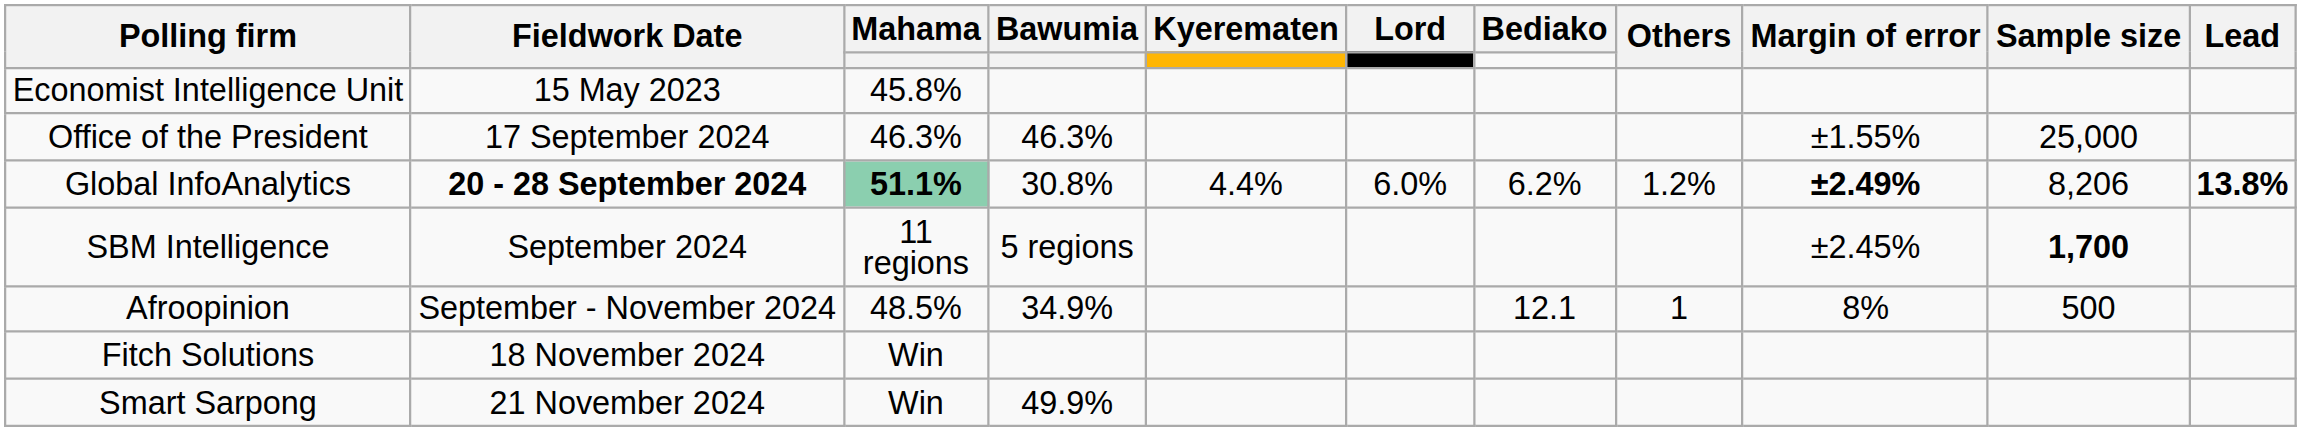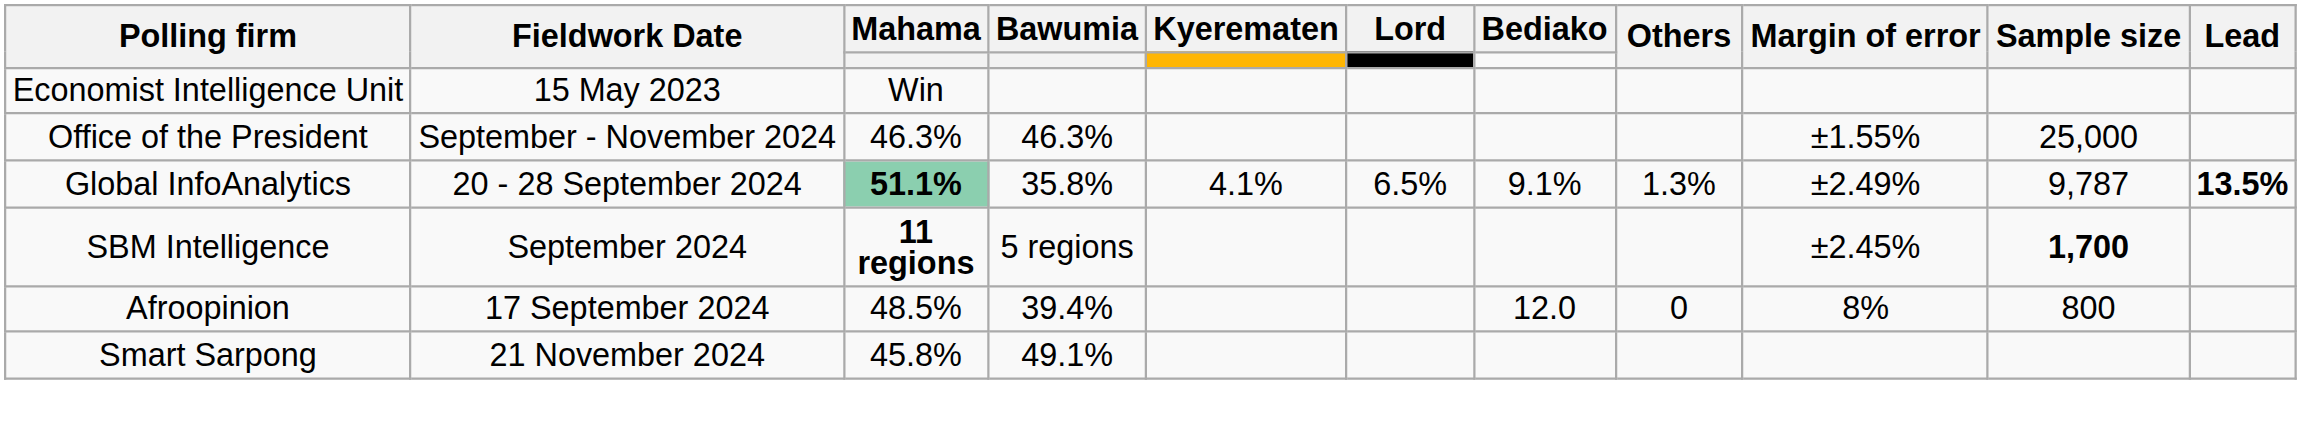Economist Intelligence Unit | Mahama: 45.8% -> Win
Office of the President | Fieldwork Date: 17 September 2024 -> September - November 2024
Global InfoAnalytics | Fieldwork Date: bold -> normal
Global InfoAnalytics | Bawumia: 30.8% -> 35.8%
Global InfoAnalytics | Kyerematen: 4.4% -> 4.1%
Global InfoAnalytics | Lord: 6.0% -> 6.5%
Global InfoAnalytics | Bediako: 6.2% -> 9.1%
Global InfoAnalytics | Others: 1.2% -> 1.3%
Global InfoAnalytics | Margin of error: bold -> normal
Global InfoAnalytics | Sample size: 8,206 -> 9,787
Global InfoAnalytics | Lead: 13.8% -> 13.5%
SBM Intelligence | Mahama: normal -> bold
Afroopinion | Fieldwork Date: September - November 2024 -> 17 September 2024
Afroopinion | Bawumia: 34.9% -> 39.4%
Afroopinion | Bediako: 12.1 -> 12.0
Afroopinion | Others: 1 -> 0
Afroopinion | Sample size: 500 -> 800
- row: Fitch Solutions | 18 November 2024 | Win
Smart Sarpong | Mahama: Win -> 45.8%
Smart Sarpong | Bawumia: 49.9% -> 49.1%
